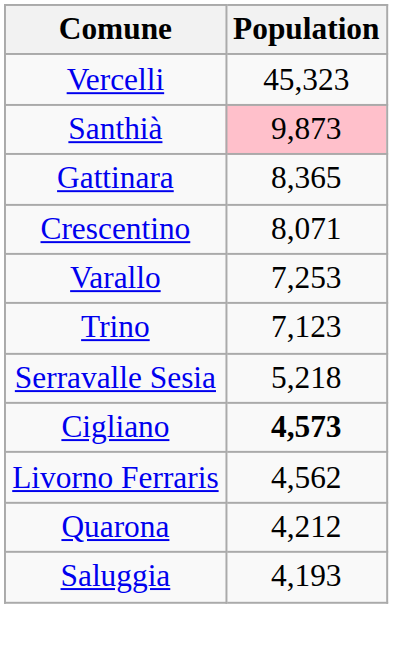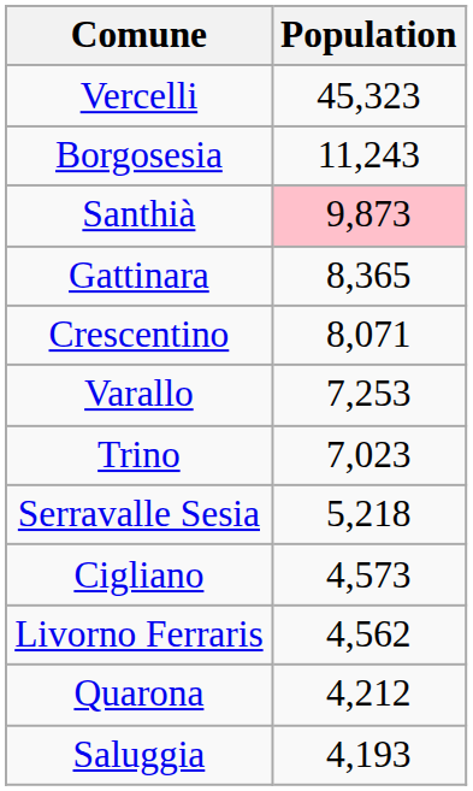+ row: Borgosesia | 11,243
Trino | Population: 7,123 -> 7,023
Cigliano | Population: bold -> normal
